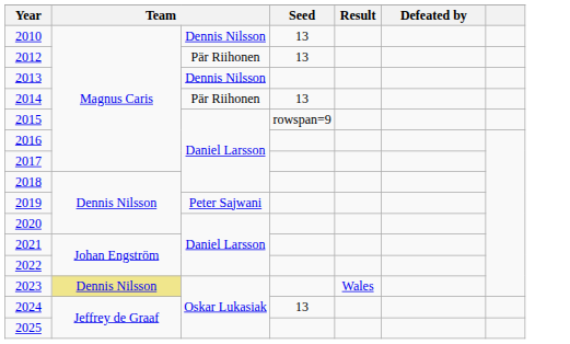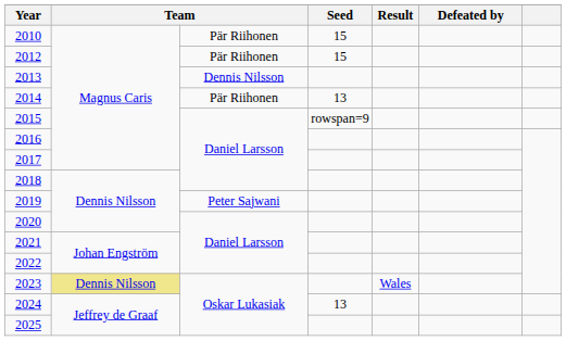2010 | column 3: Dennis Nilsson -> Pär Riihonen
2010 | Seed: 13 -> 15
2012 | Seed: 13 -> 15
